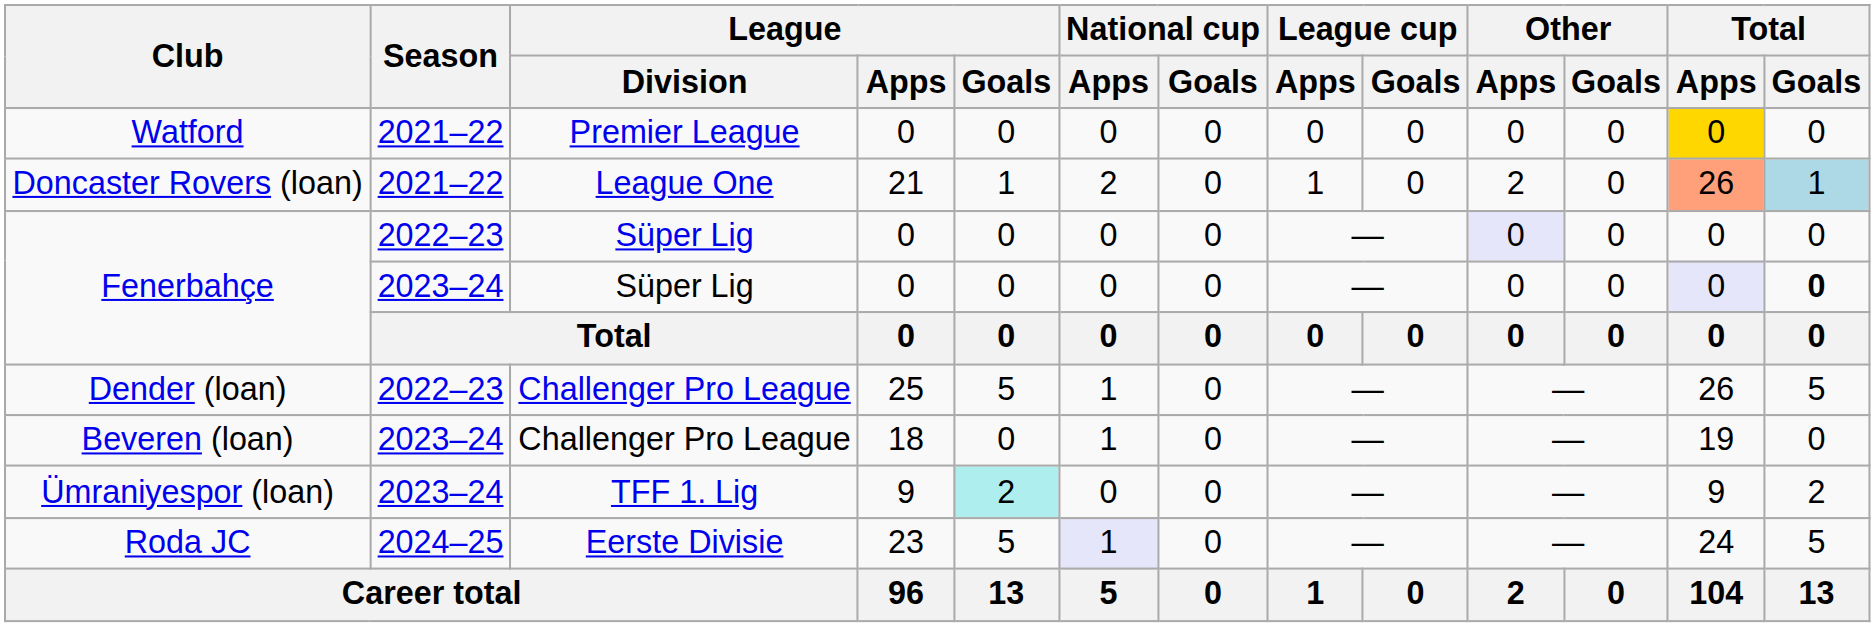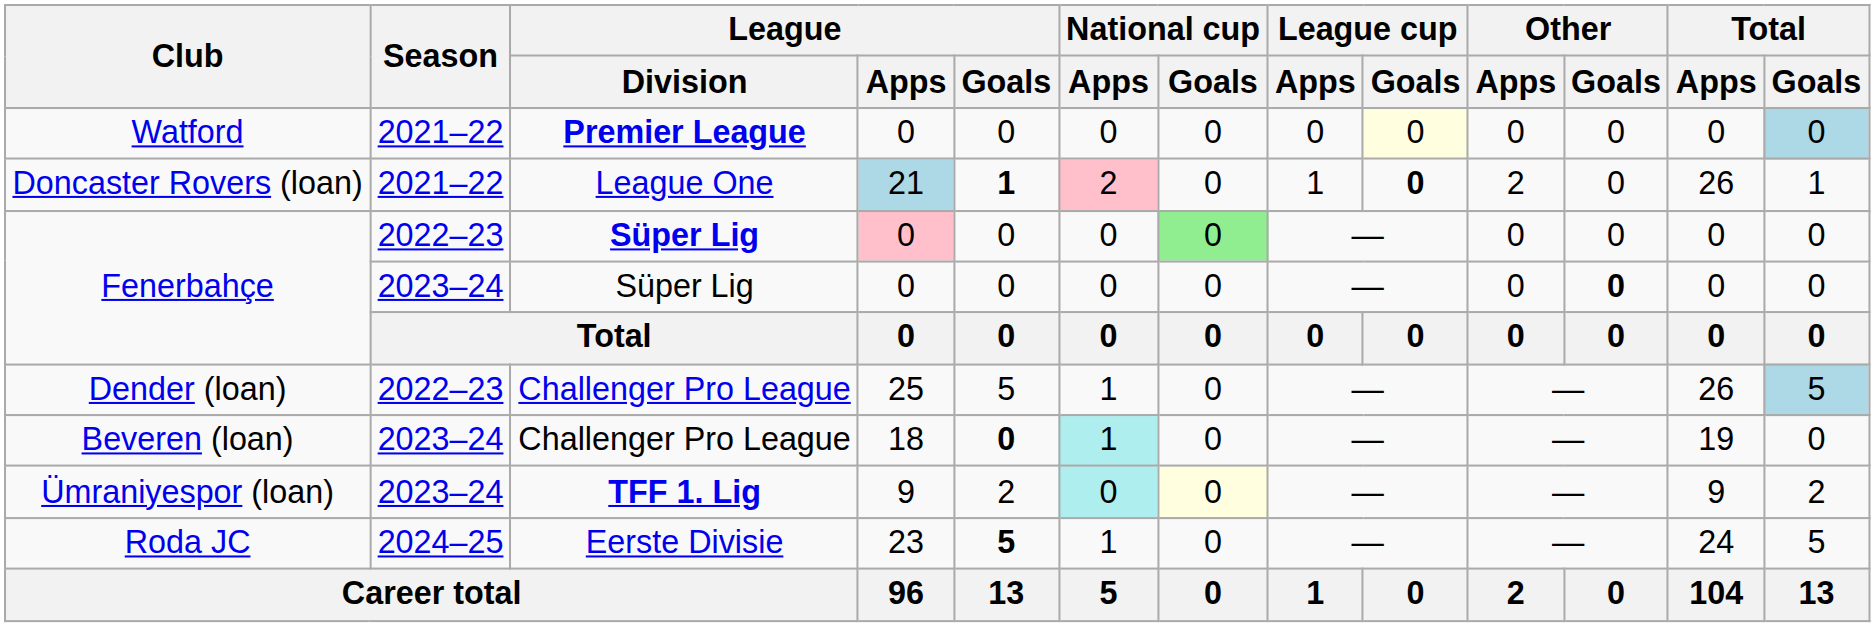Watford | League / Division: normal -> bold
Watford | League cup / Goals: no background -> lightyellow background
Watford | Total / Apps: gold background -> no background
Watford | Total / Goals: no background -> lightblue background
Doncaster Rovers (loan) | League / Apps: no background -> lightblue background
Doncaster Rovers (loan) | League / Goals: normal -> bold
Doncaster Rovers (loan) | National cup / Apps: no background -> pink background
Doncaster Rovers (loan) | League cup / Goals: normal -> bold
Doncaster Rovers (loan) | Total / Apps: lightsalmon background -> no background
Doncaster Rovers (loan) | Total / Goals: lightblue background -> no background
Fenerbahçe / 2022–23 | League / Division: normal -> bold
Fenerbahçe / 2022–23 | League / Apps: no background -> pink background
Fenerbahçe / 2022–23 | National cup / Goals: no background -> lightgreen background
Fenerbahçe / 2022–23 | Other / Apps: lavender background -> no background
Fenerbahçe / 2023–24 | Other / Goals: normal -> bold
Fenerbahçe / 2023–24 | Total / Apps: lavender background -> no background
Fenerbahçe / 2023–24 | Total / Goals: bold -> normal
Dender (loan) | Total / Goals: no background -> lightblue background
Beveren (loan) | League / Goals: normal -> bold
Beveren (loan) | National cup / Apps: no background -> paleturquoise background
Ümraniyespor (loan) | League / Division: normal -> bold
Ümraniyespor (loan) | League / Goals: paleturquoise background -> no background
Ümraniyespor (loan) | National cup / Apps: no background -> paleturquoise background
Ümraniyespor (loan) | National cup / Goals: no background -> lightyellow background
Roda JC | League / Goals: normal -> bold
Roda JC | National cup / Apps: lavender background -> no background
